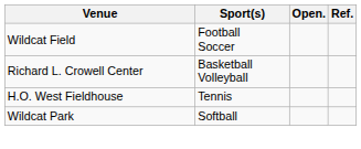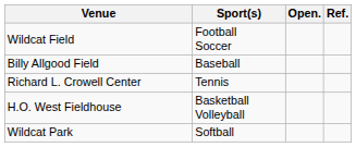+ row: Billy Allgood Field | Baseball
Richard L. Crowell Center | Sport(s): Basketball Volleyball -> Tennis
H.O. West Fieldhouse | Sport(s): Tennis -> Basketball Volleyball
